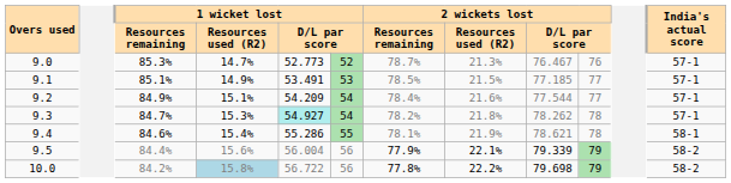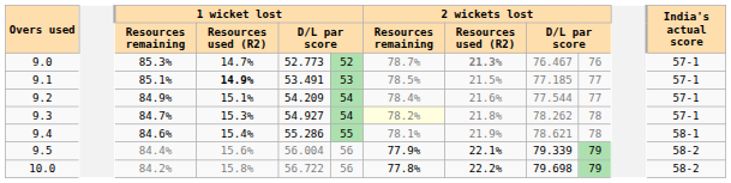9.0 | column 8: normal -> bold
9.1 | column 4: normal -> bold
9.3 | column 5: paleturquoise background -> no background
9.3 | column 7: no background -> lightyellow background
10.0 | column 4: lightblue background -> no background
